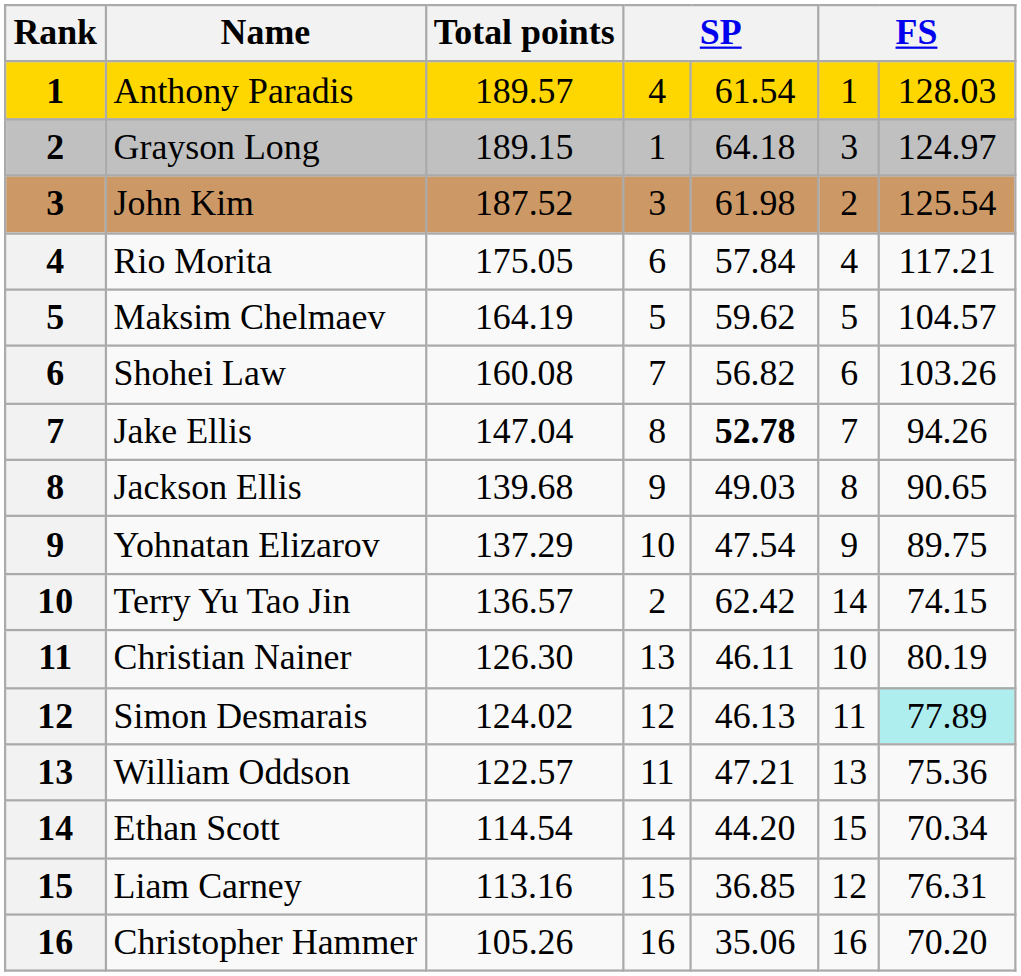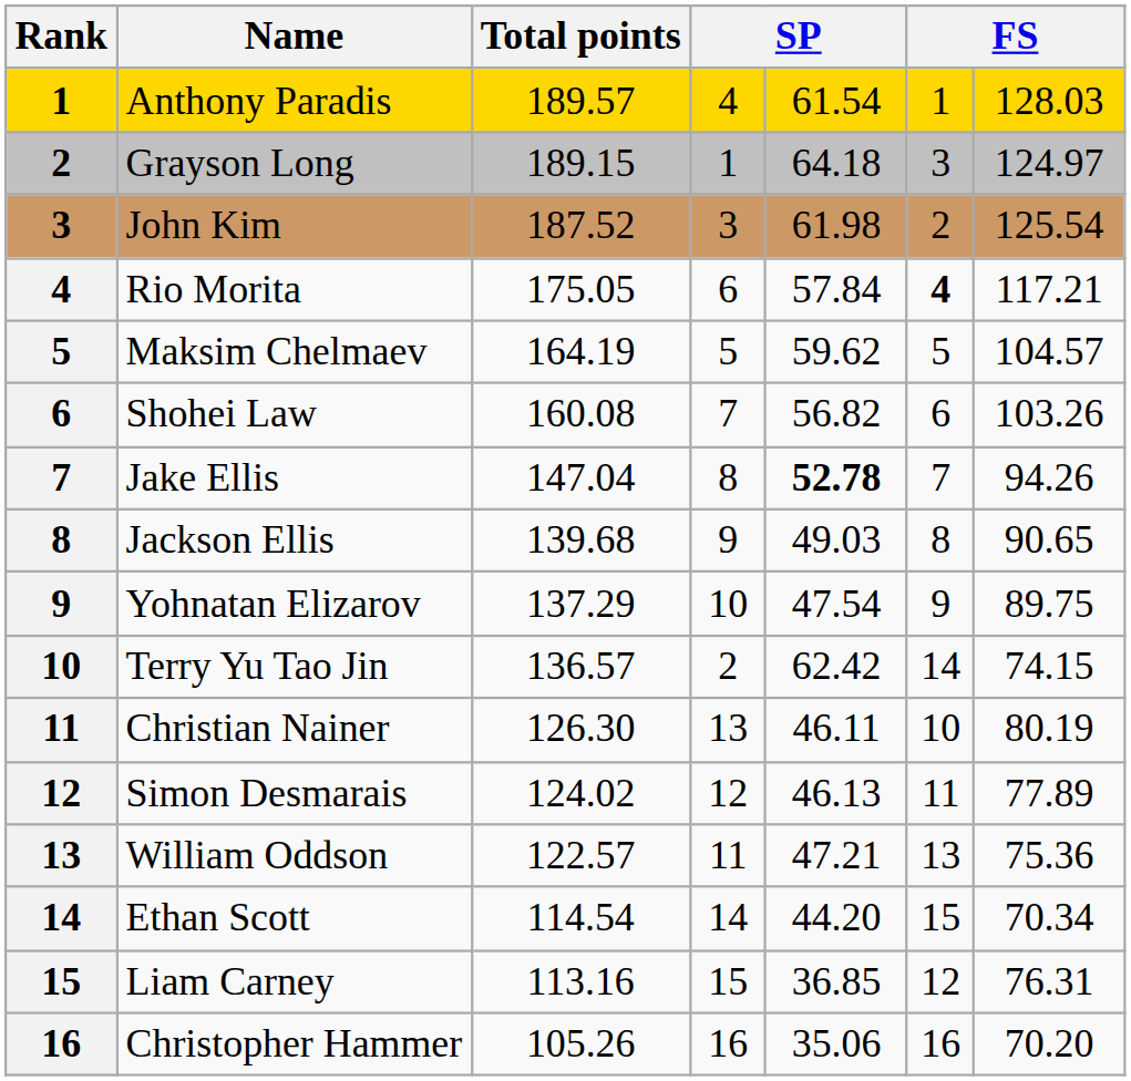Rio Morita | column 6: normal -> bold
Simon Desmarais | column 7: paleturquoise background -> no background
